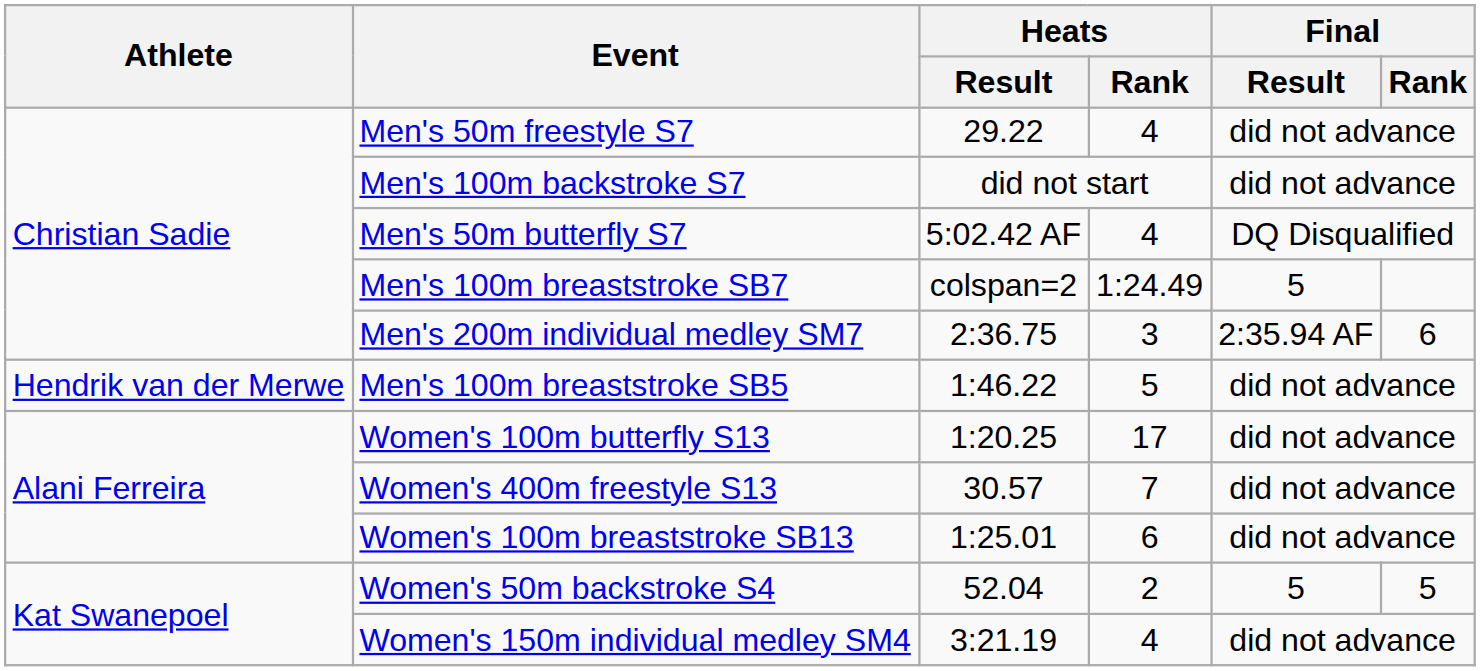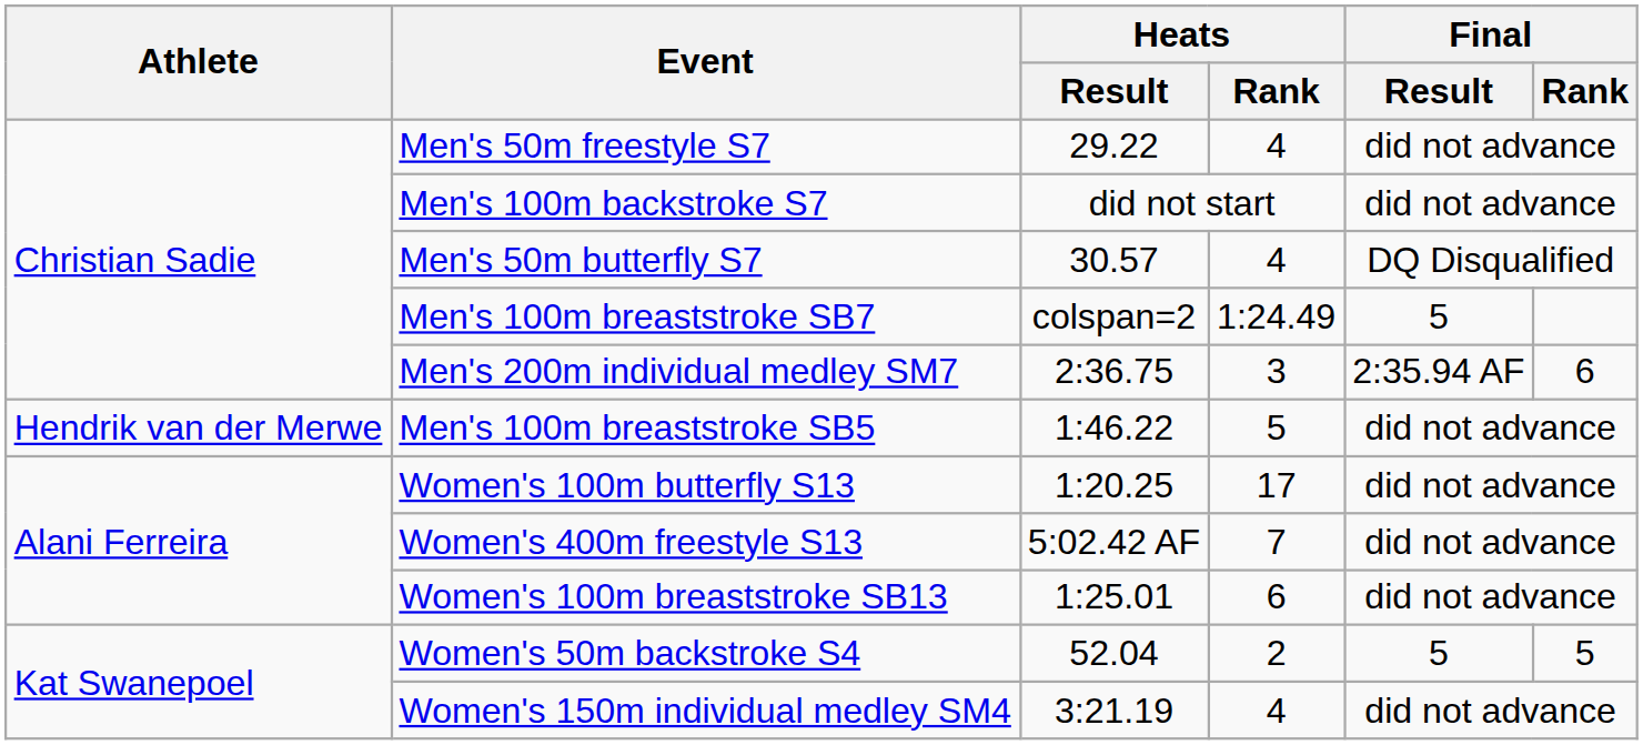Men's 50m butterfly S7 | Heats / Result: 5:02.42 AF -> 30.57
Women's 400m freestyle S13 | Heats / Result: 30.57 -> 5:02.42 AF
